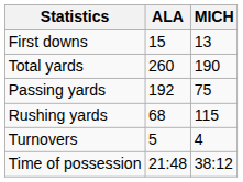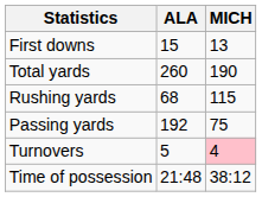rows swapped: Rushing yards <-> Passing yards
Turnovers | MICH: no background -> pink background
